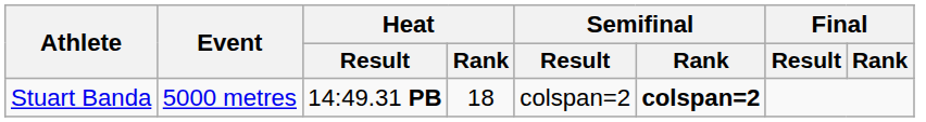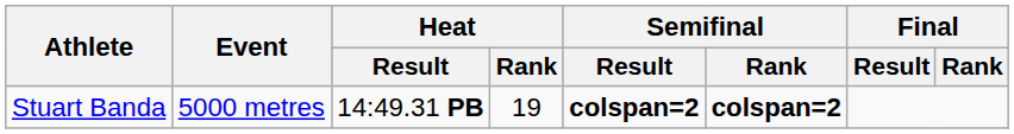Stuart Banda | Heat / Rank: 18 -> 19
Stuart Banda | Semifinal / Result: normal -> bold
